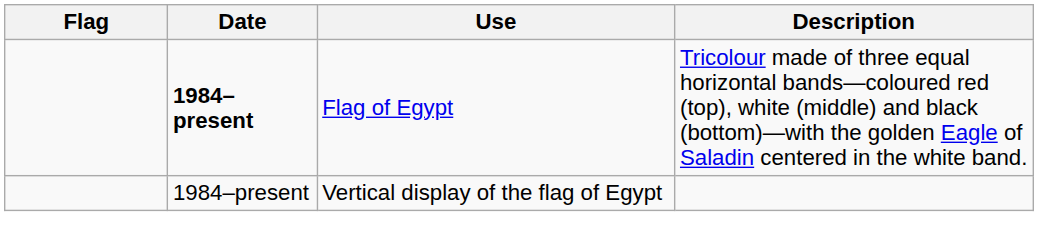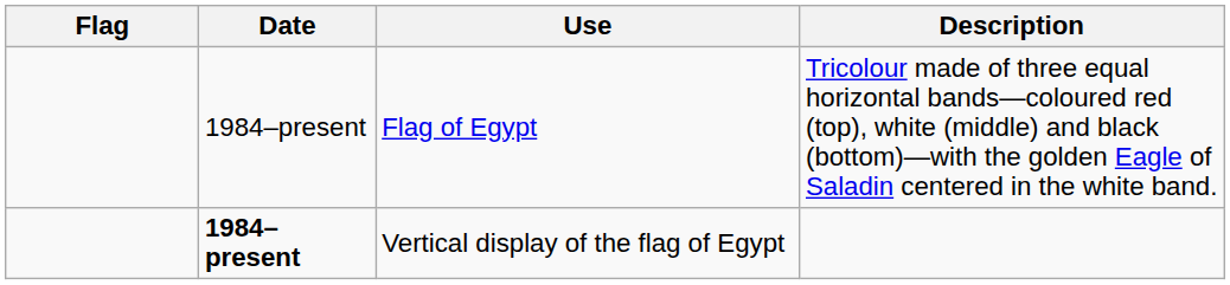Flag of Egypt | Date: bold -> normal
Vertical display of the flag of Egypt | Date: normal -> bold
